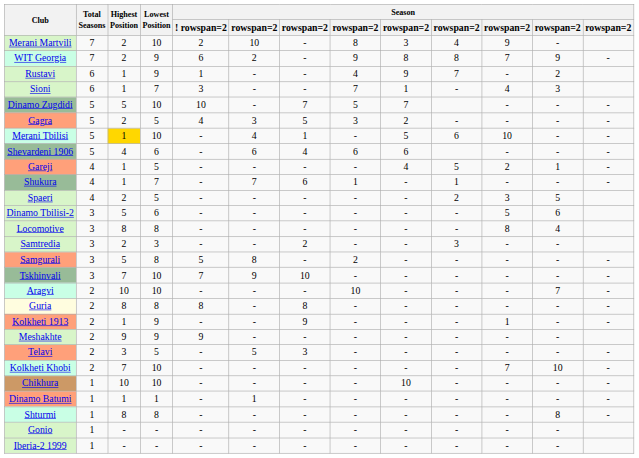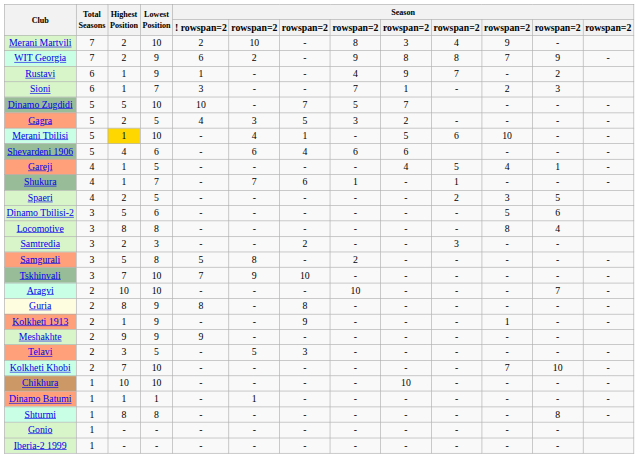Sioni | column 11: 4 -> 2
Gareji | column 11: 2 -> 4
Guria | Lowest Position: 8 -> 9
